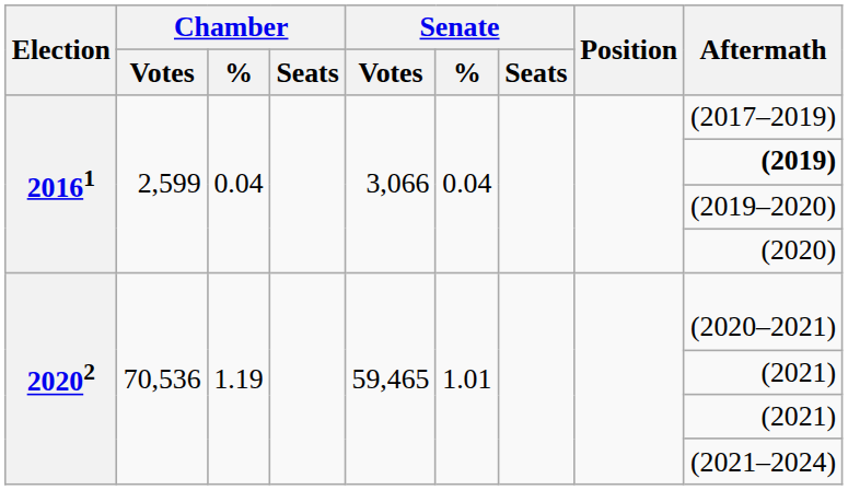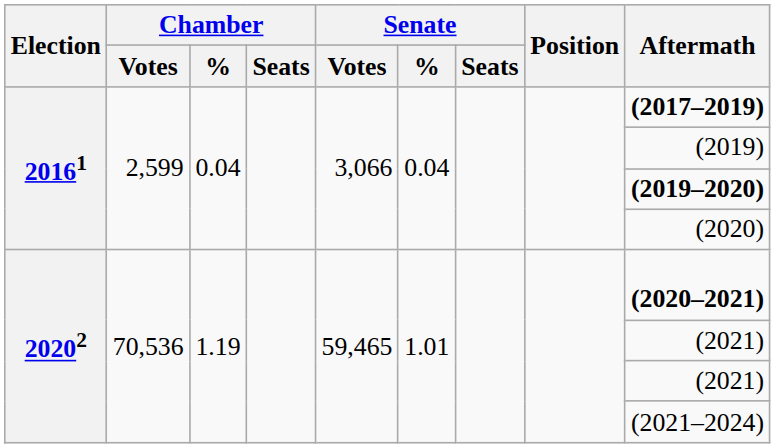row 3 | Aftermath: normal -> bold
row 4 | Aftermath: bold -> normal
row 5 | Aftermath: normal -> bold
row 7 | Aftermath: normal -> bold
